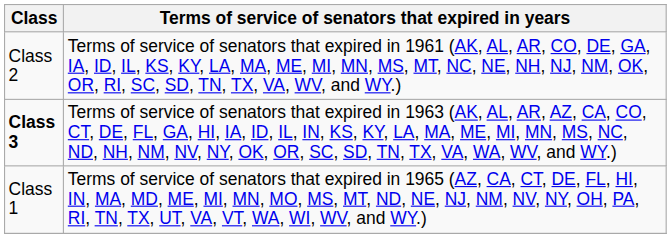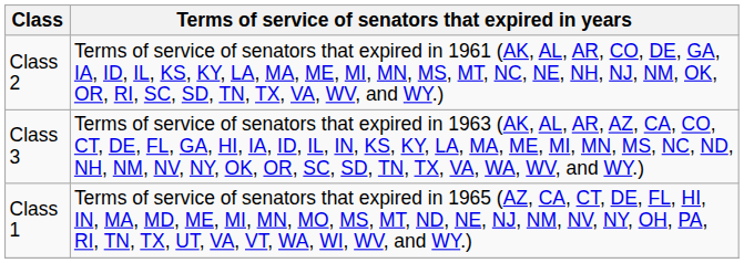Class 3 | Class: bold -> normal
